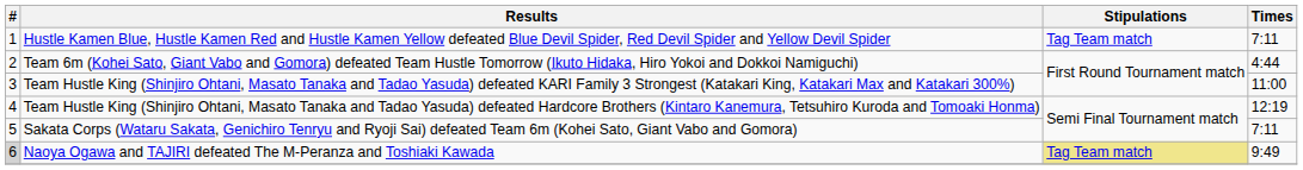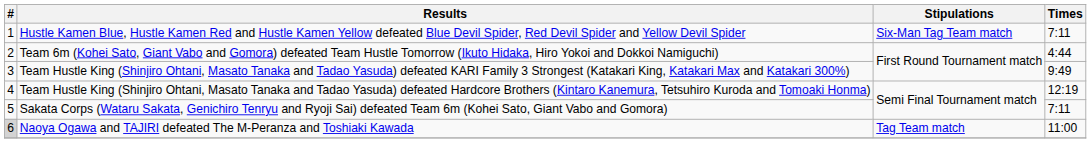row 2 | Stipulations: Tag Team match -> Six-Man Tag Team match
row 4 | Times: 11:00 -> 9:49
row 7 | Stipulations: khaki background -> no background
row 7 | Times: 9:49 -> 11:00
